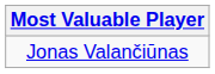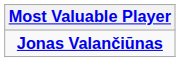row 2 | column 1: normal -> bold
